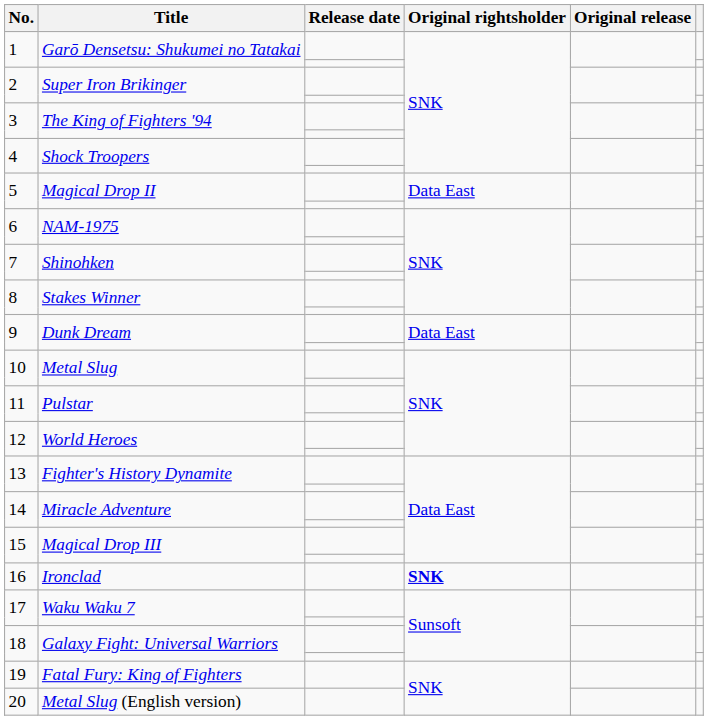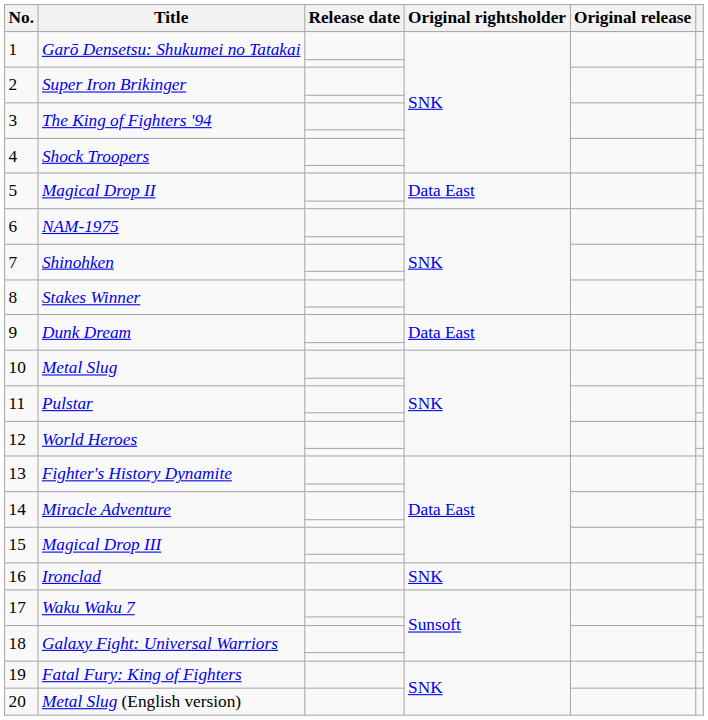16 | Original rightsholder: bold -> normal
